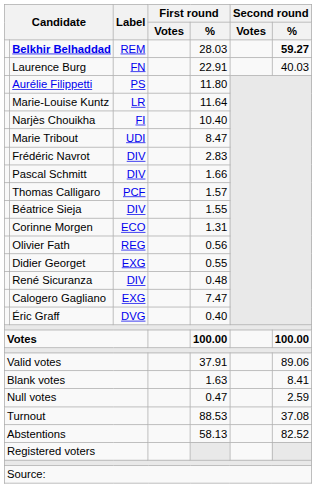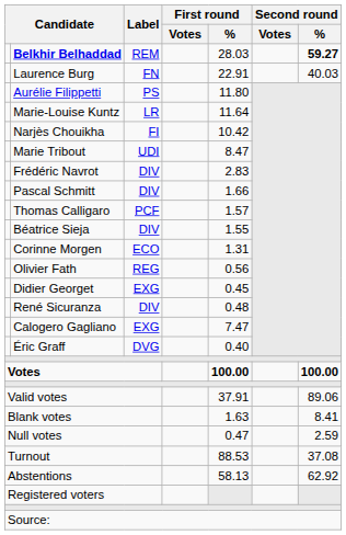Narjès Chouikha | First round / %: 10.40 -> 10.42
Didier Georget | First round / %: 0.55 -> 0.45
Abstentions | Second round / %: 82.52 -> 62.92
